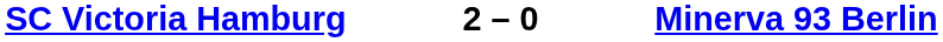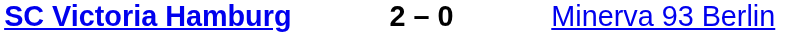SC Victoria Hamburg | column 3: bold -> normal
